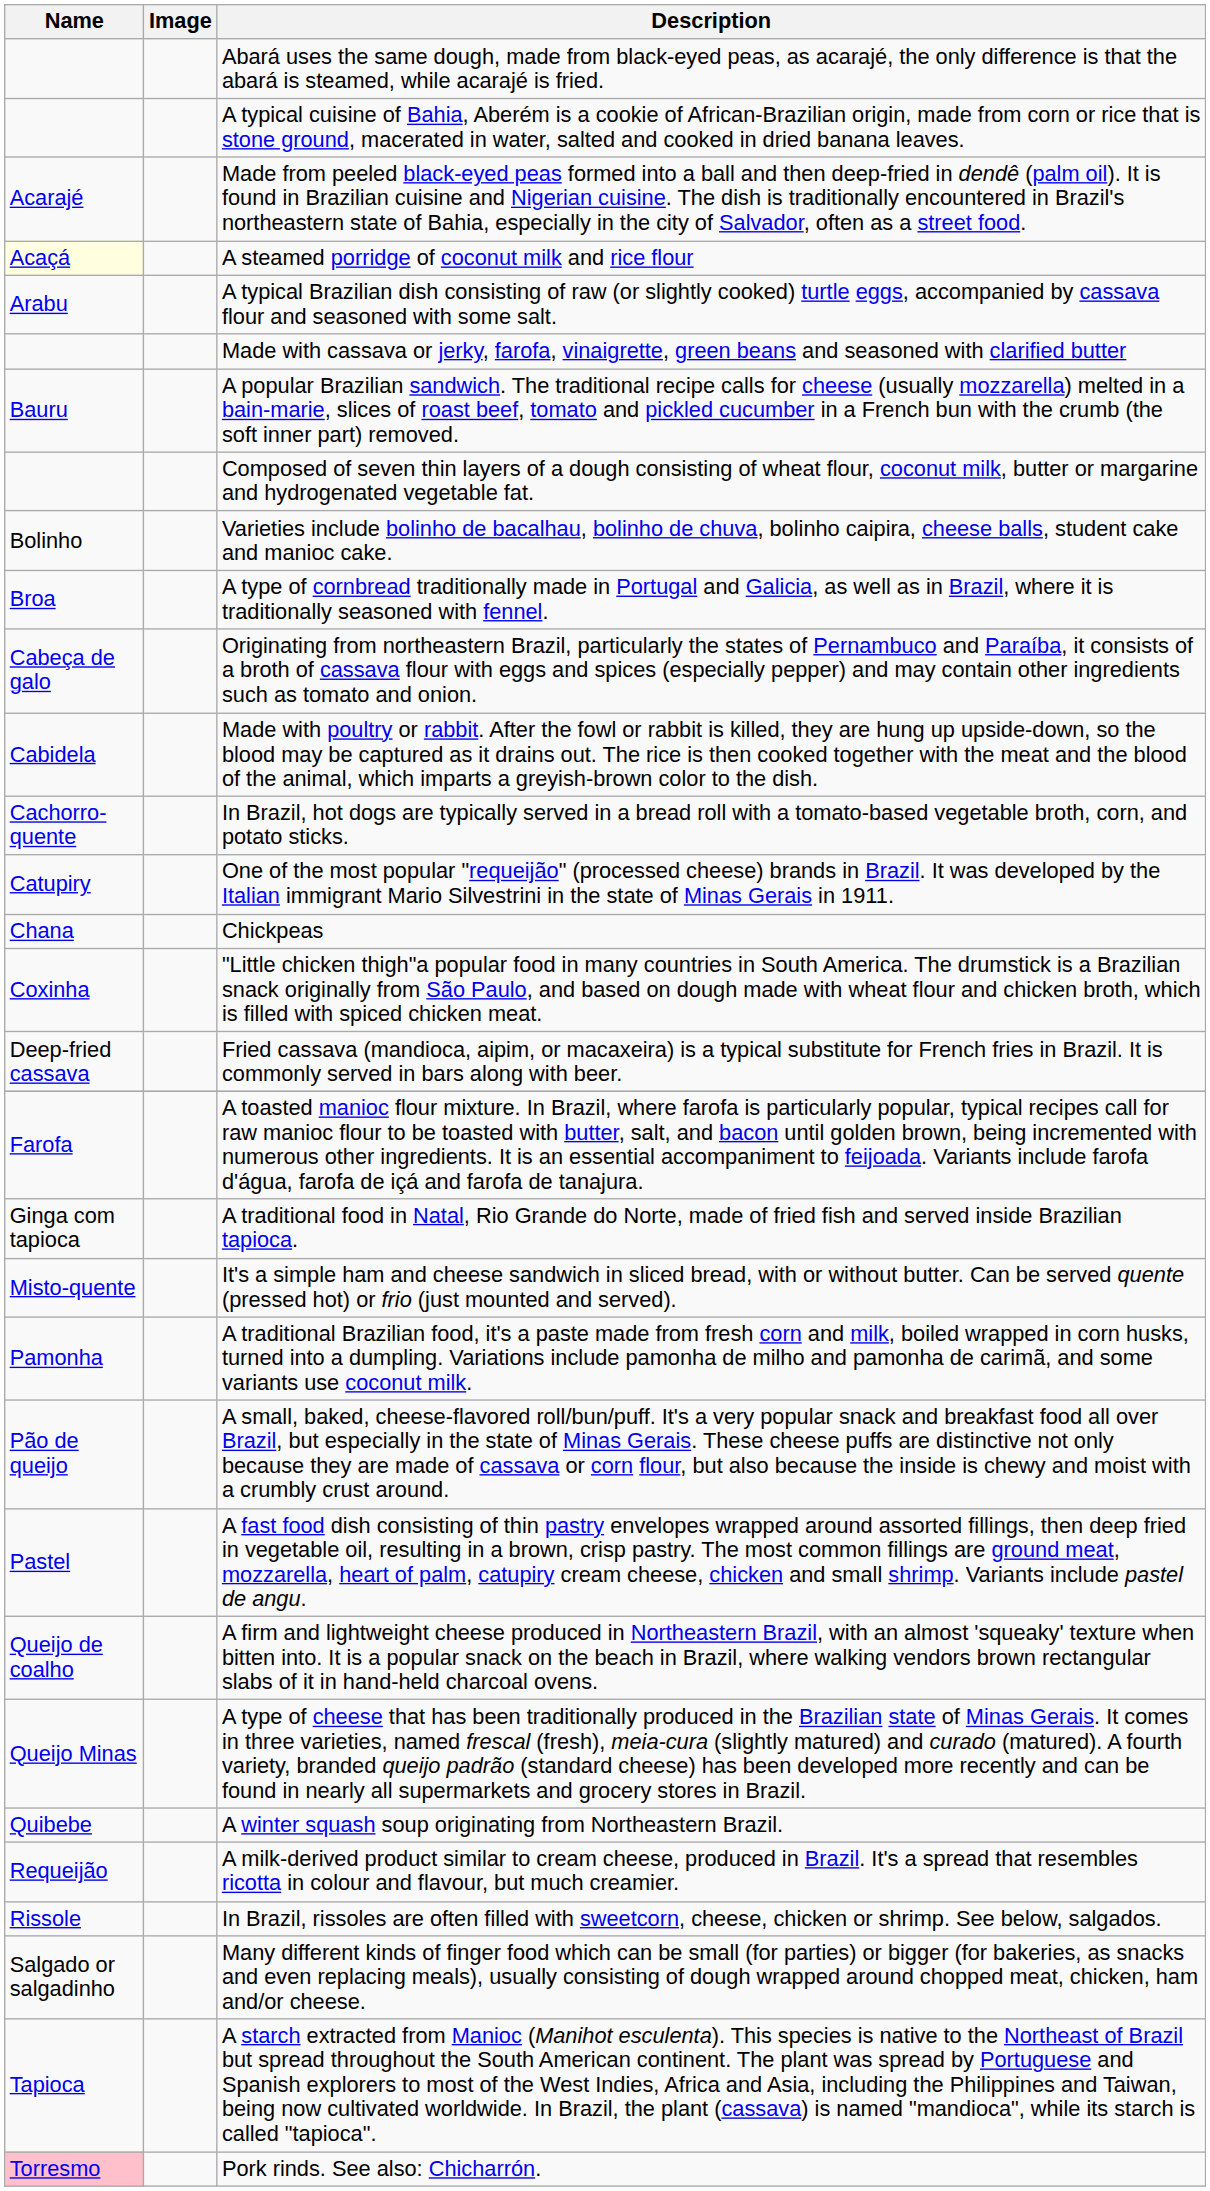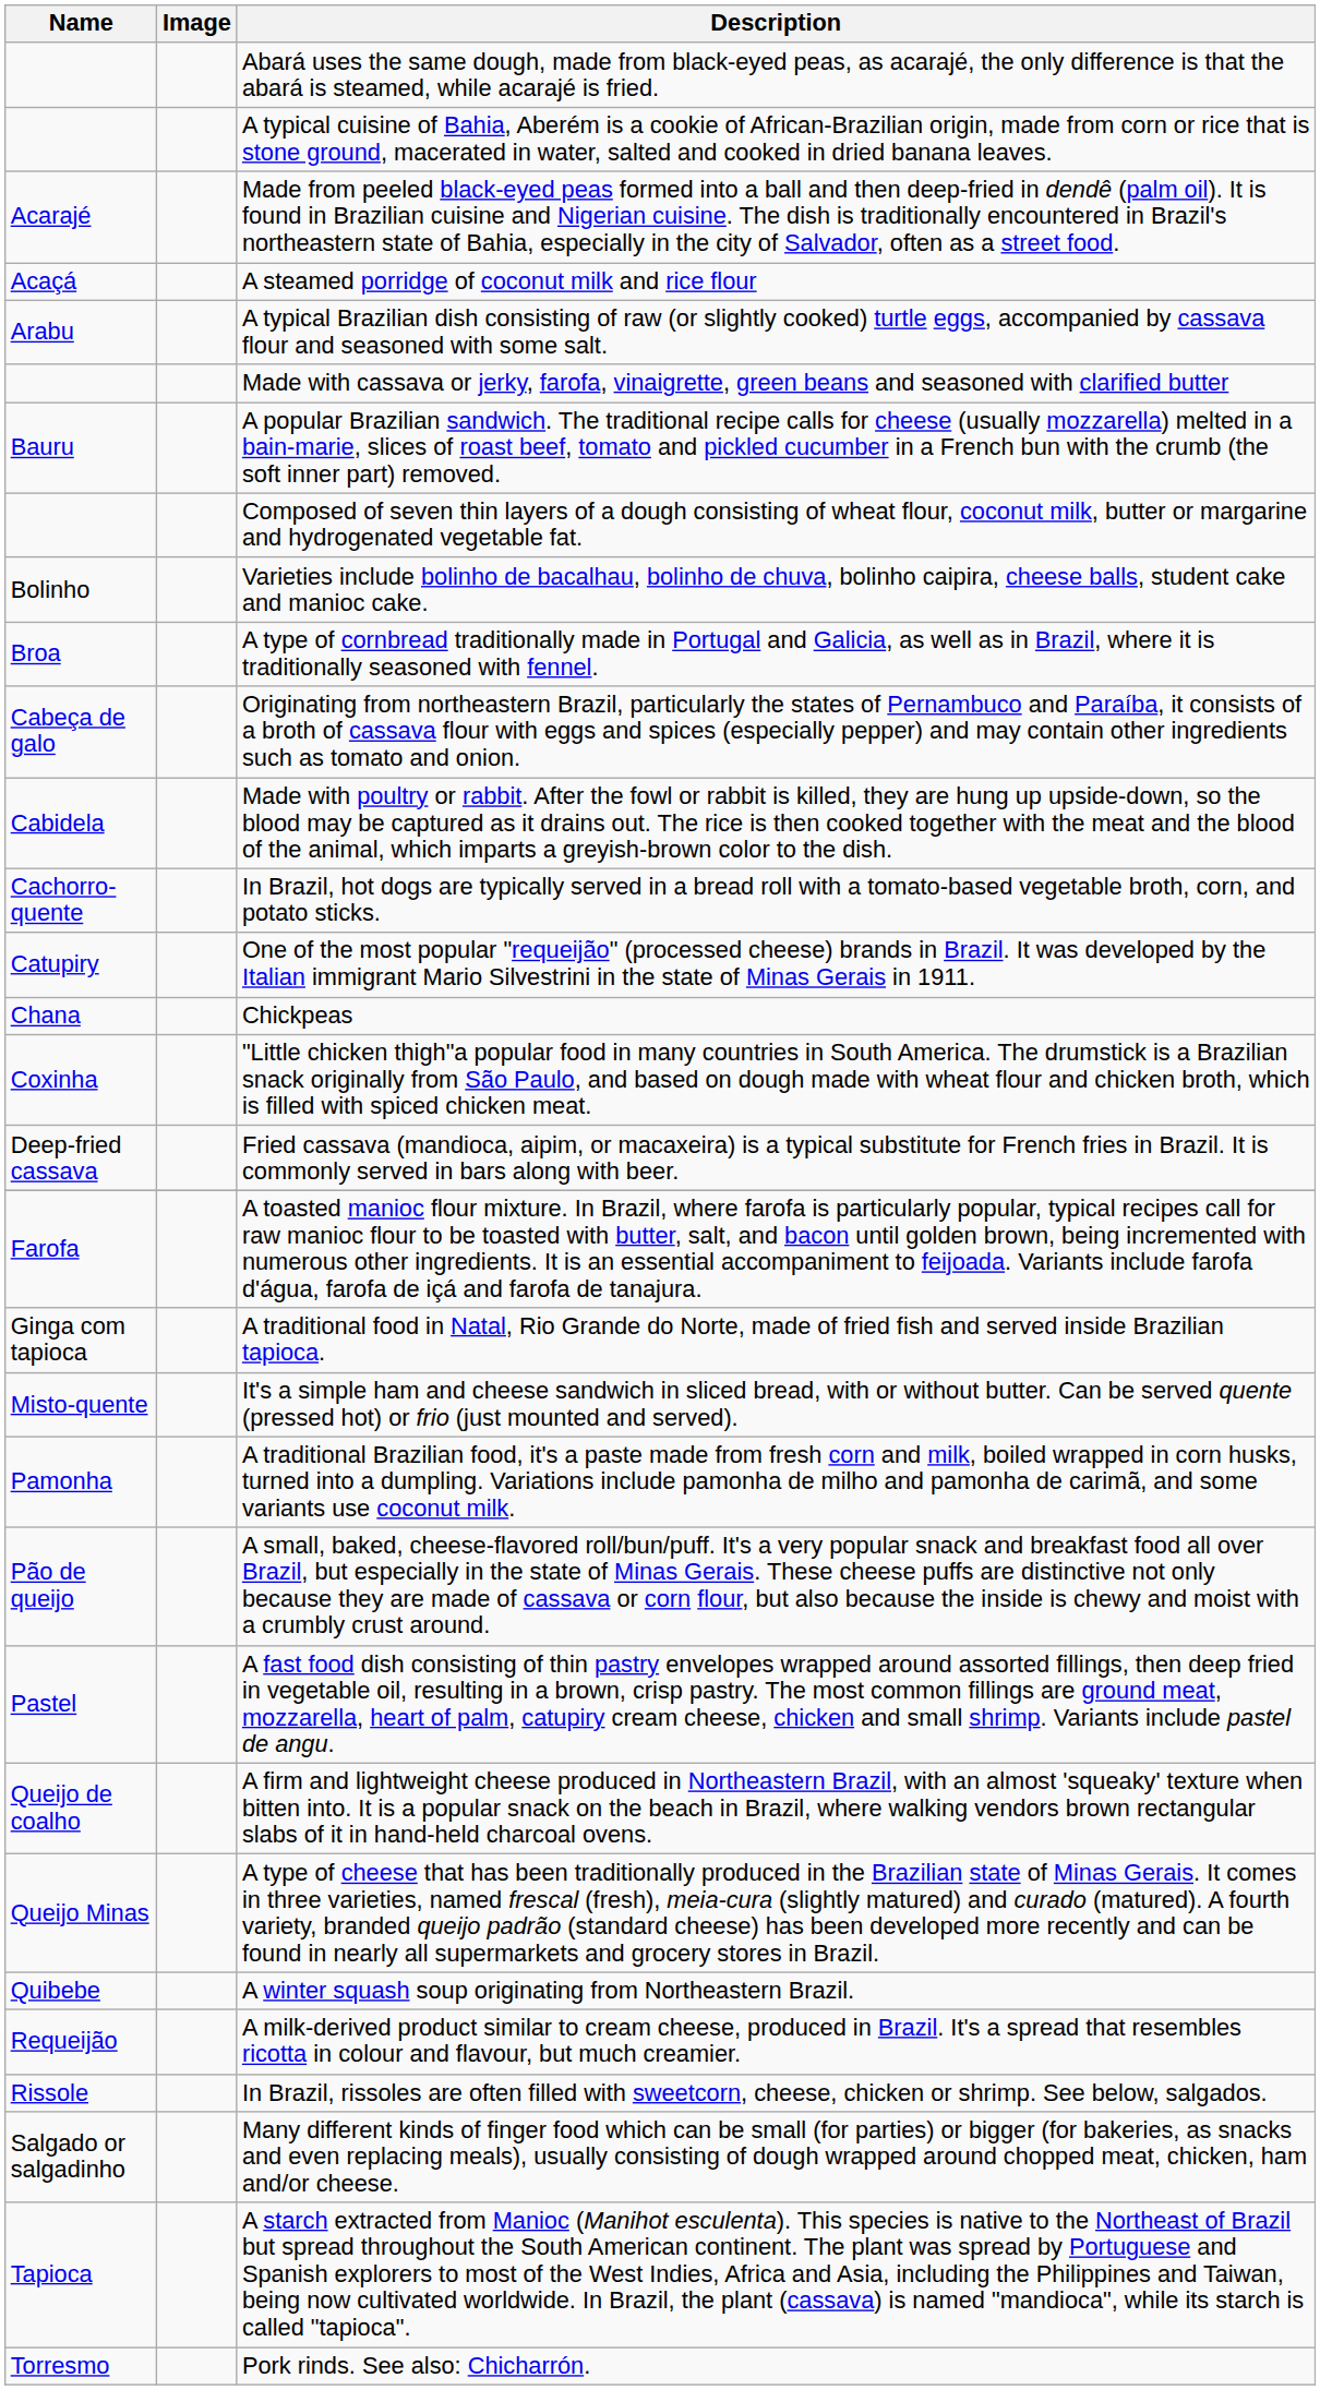A steamed porridge of coconut milk and rice flour | Name: lightyellow background -> no background
Pork rinds. See also: Chicharrón. | Name: pink background -> no background
